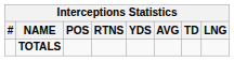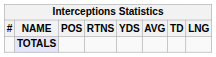row 3 | NAME: no background -> lavender background
